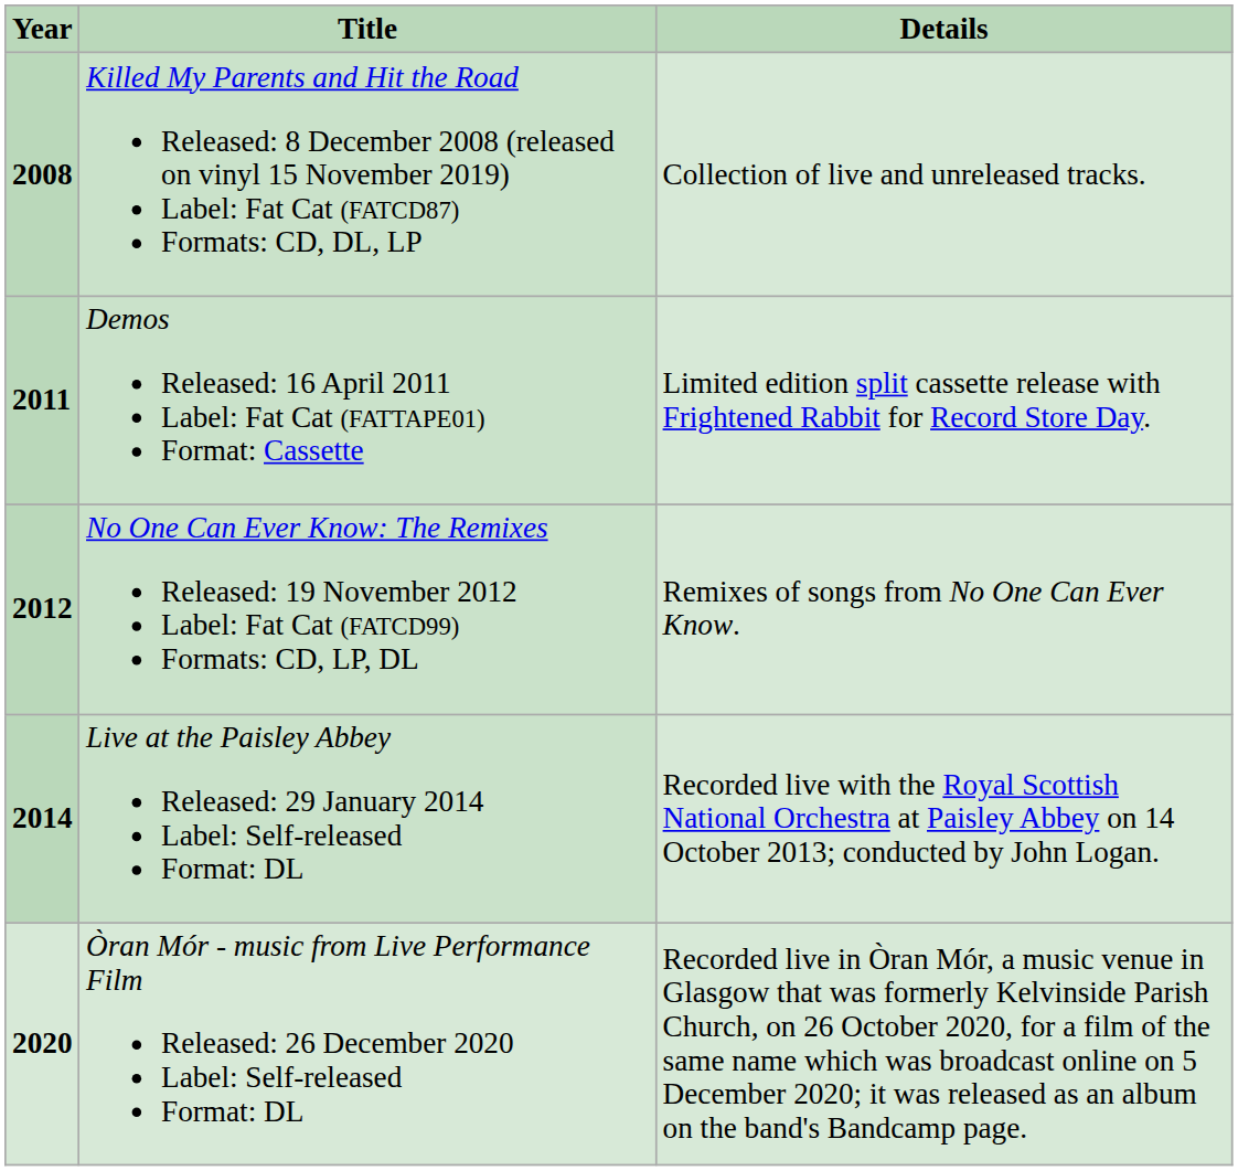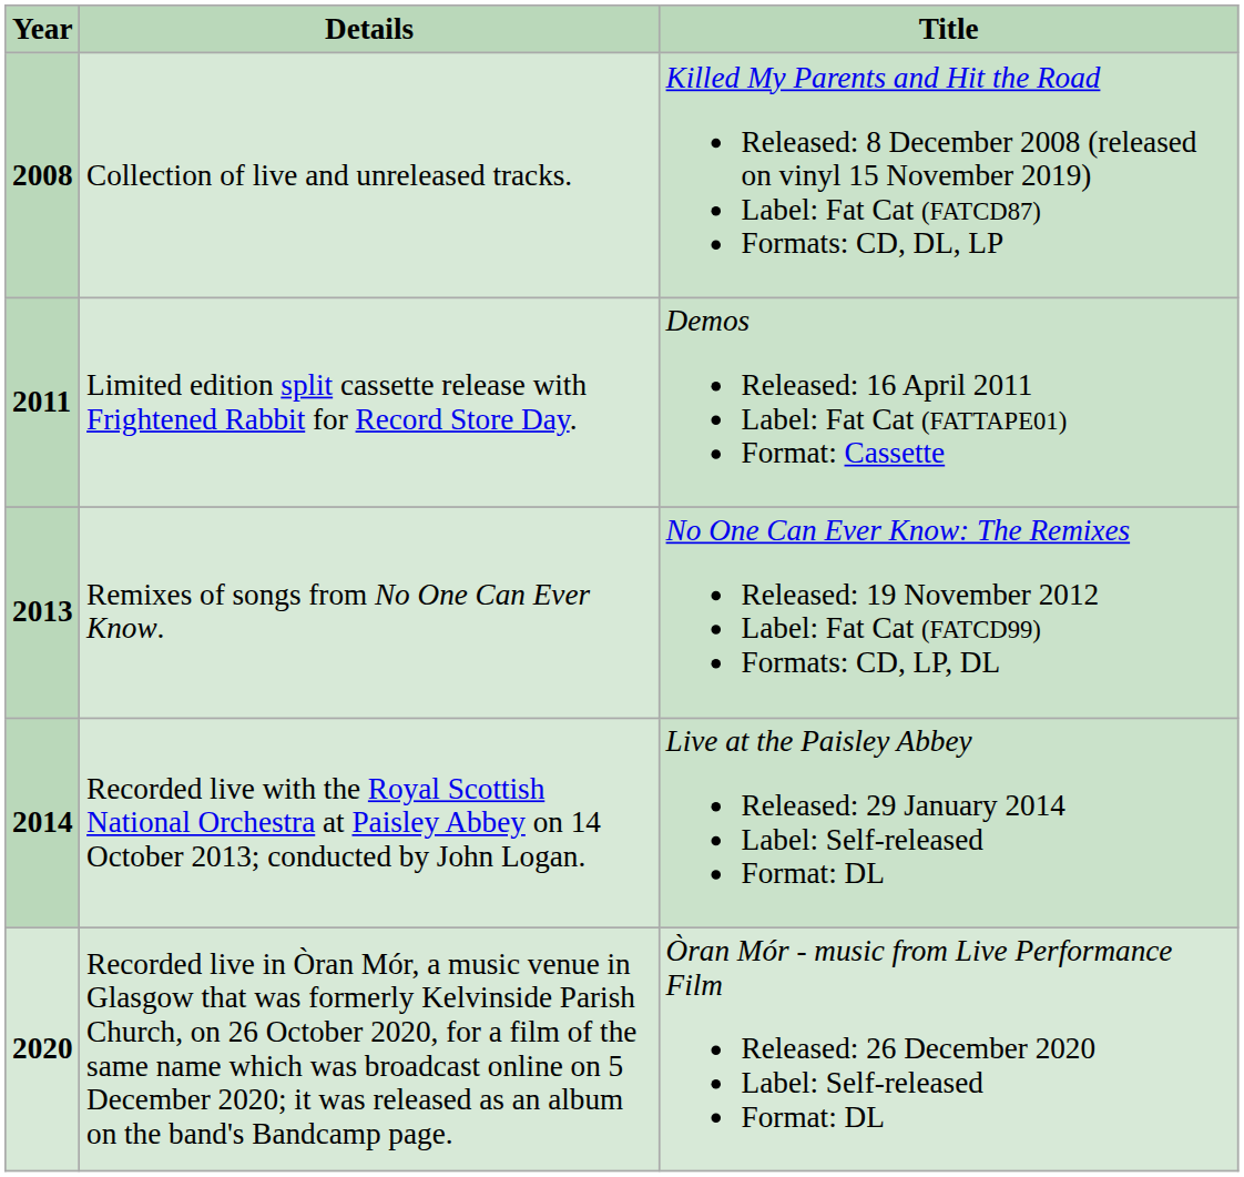columns swapped: Title <-> Details
row 4 | Year: 2012 -> 2013
